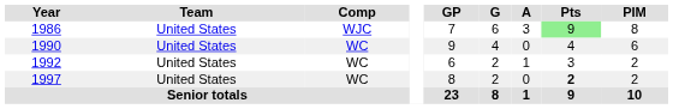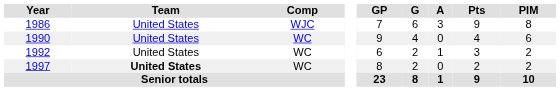1986 | Pts: lightgreen background -> no background
1997 | Team: normal -> bold
1997 | Pts: bold -> normal
